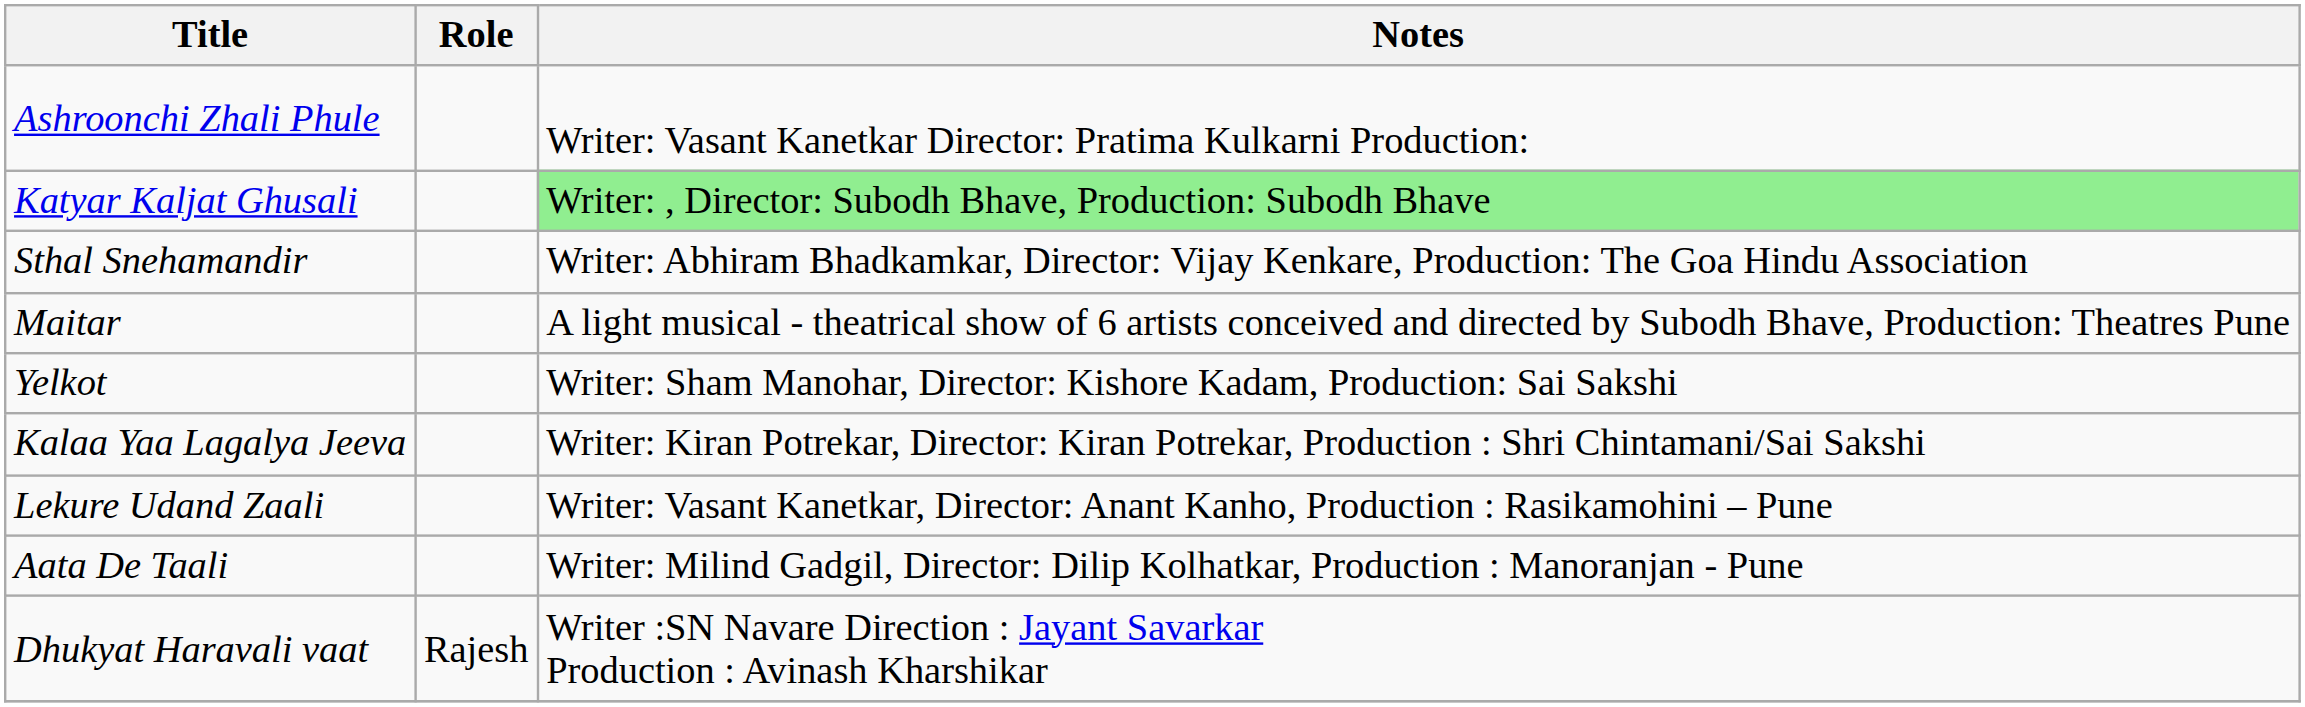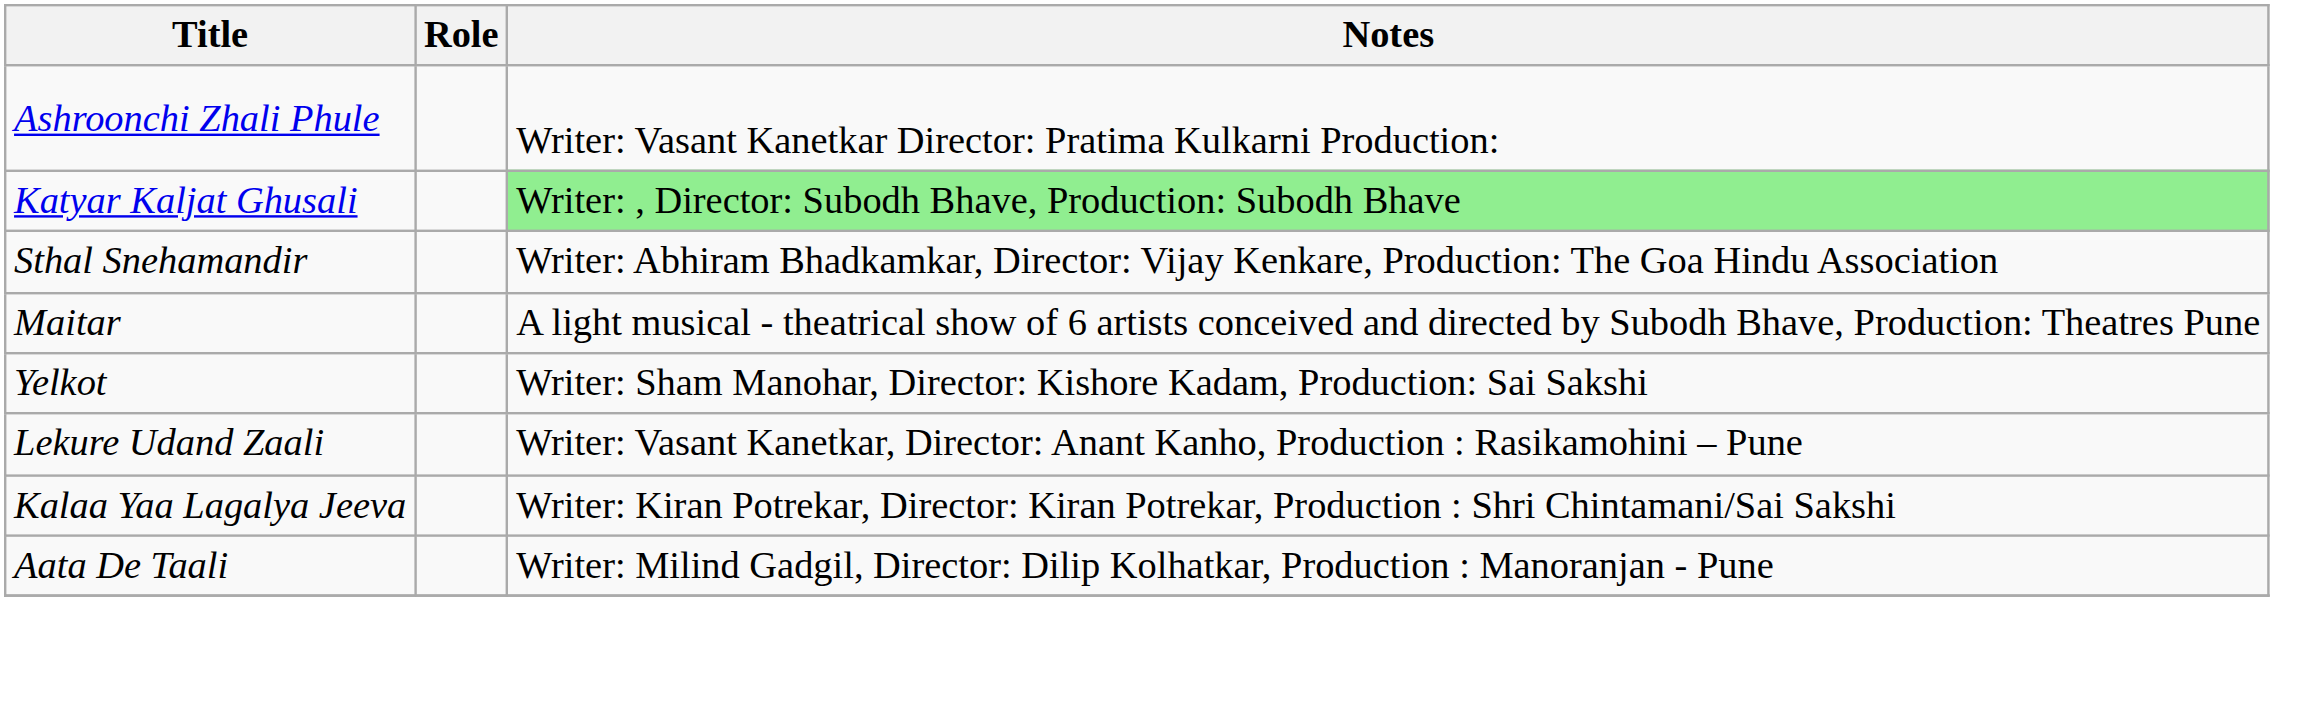rows swapped: Kalaa Yaa Lagalya Jeeva <-> Lekure Udand Zaali
- row: Dhukyat Haravali vaat | Rajesh | Writer :SN Navare Direction : Jayant Savarkar Production : Avinash Kharshikar
